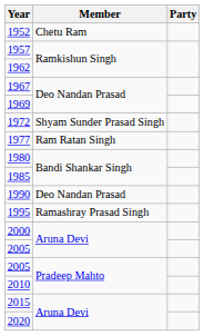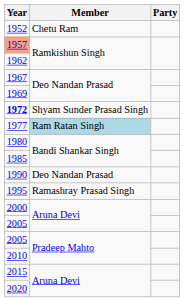1957 | Year: no background -> lightsalmon background
1972 | Year: normal -> bold
1977 | Member: no background -> lightblue background
